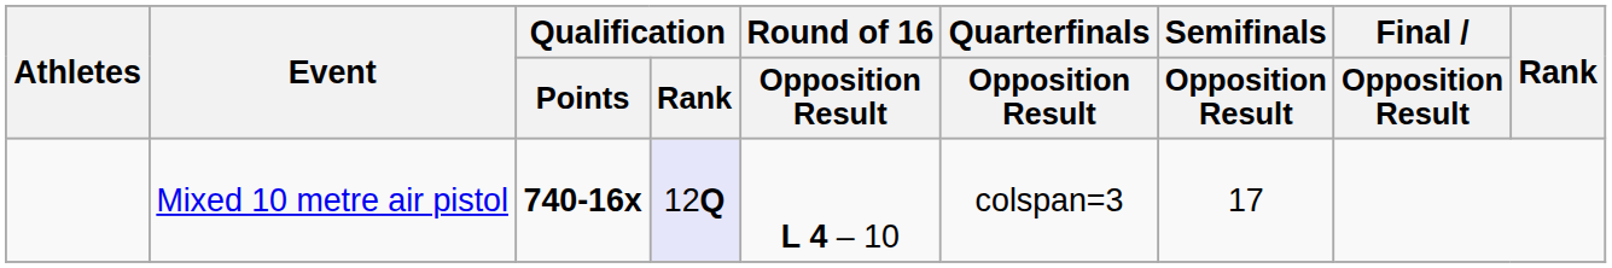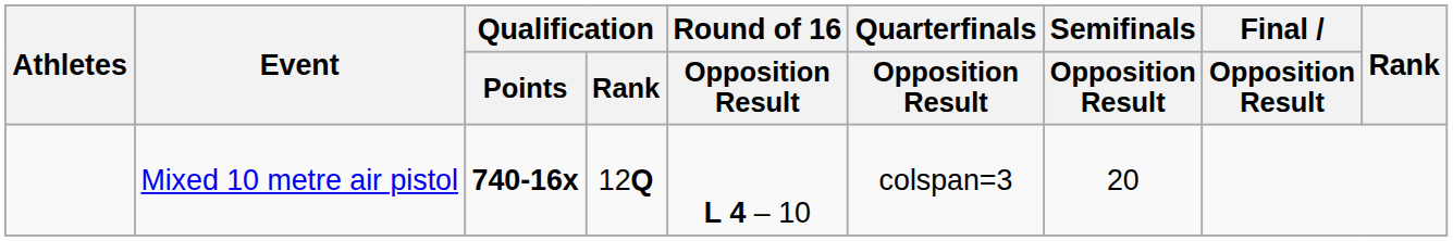Mixed 10 metre air pistol | Qualification / Rank: lavender background -> no background
Mixed 10 metre air pistol | Semifinals / Opposition Result: 17 -> 20
